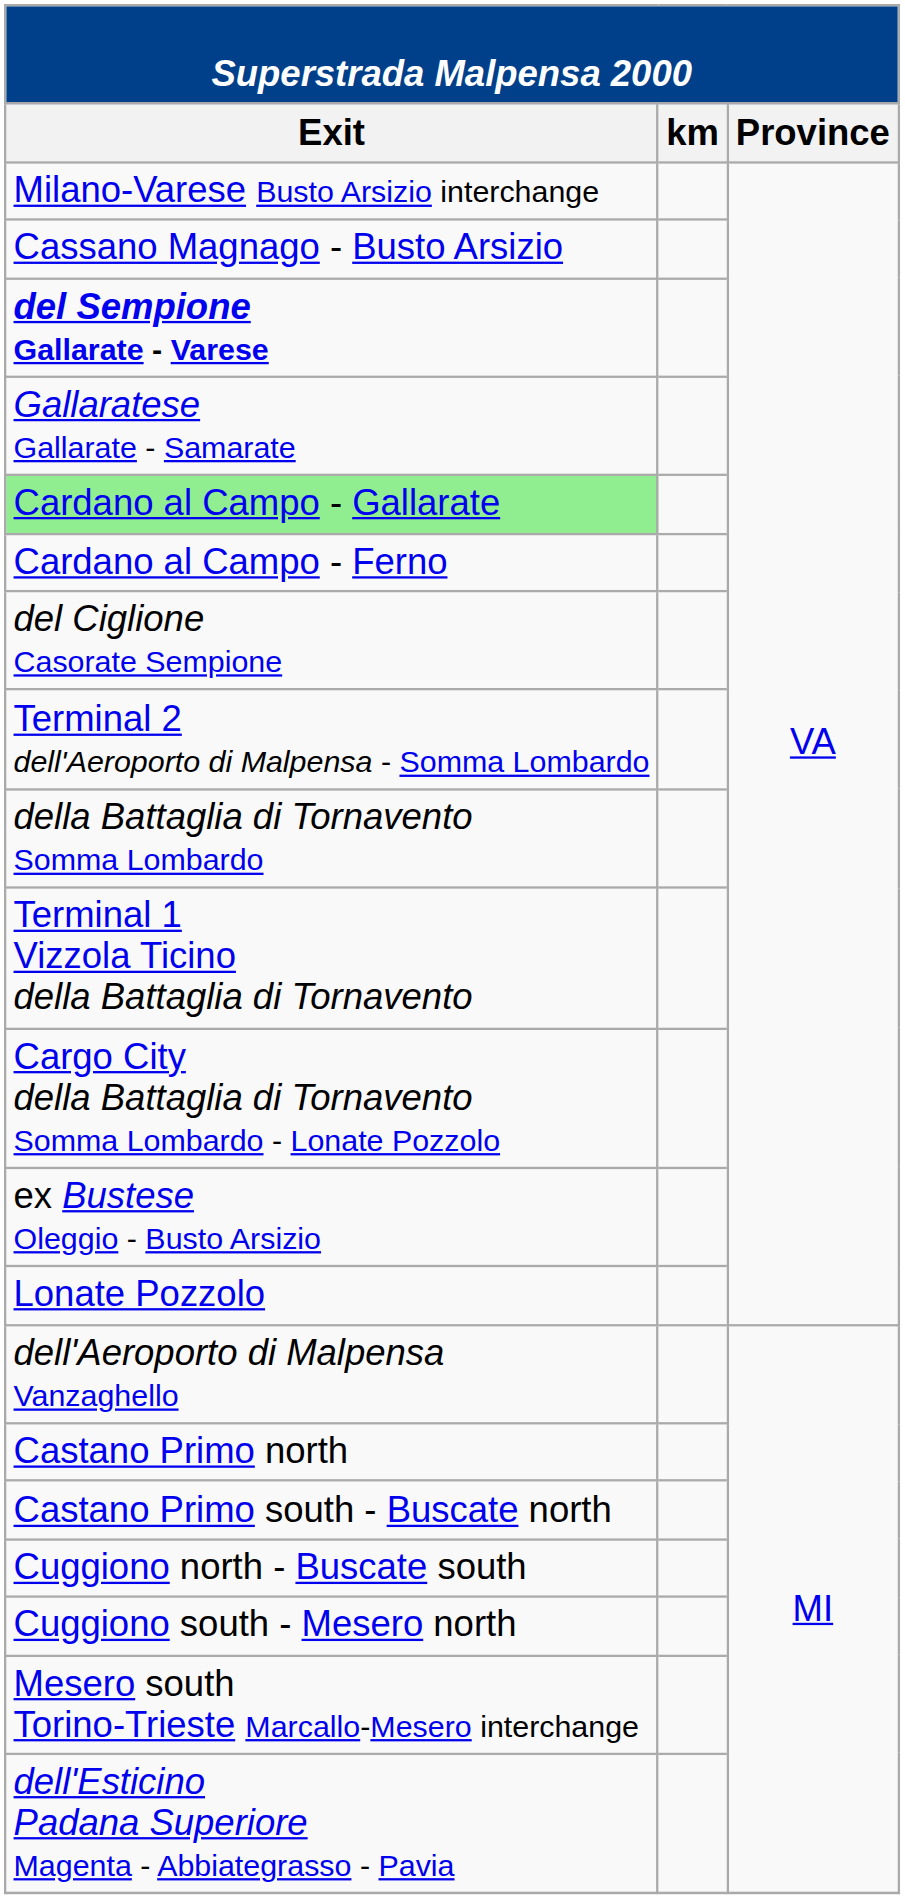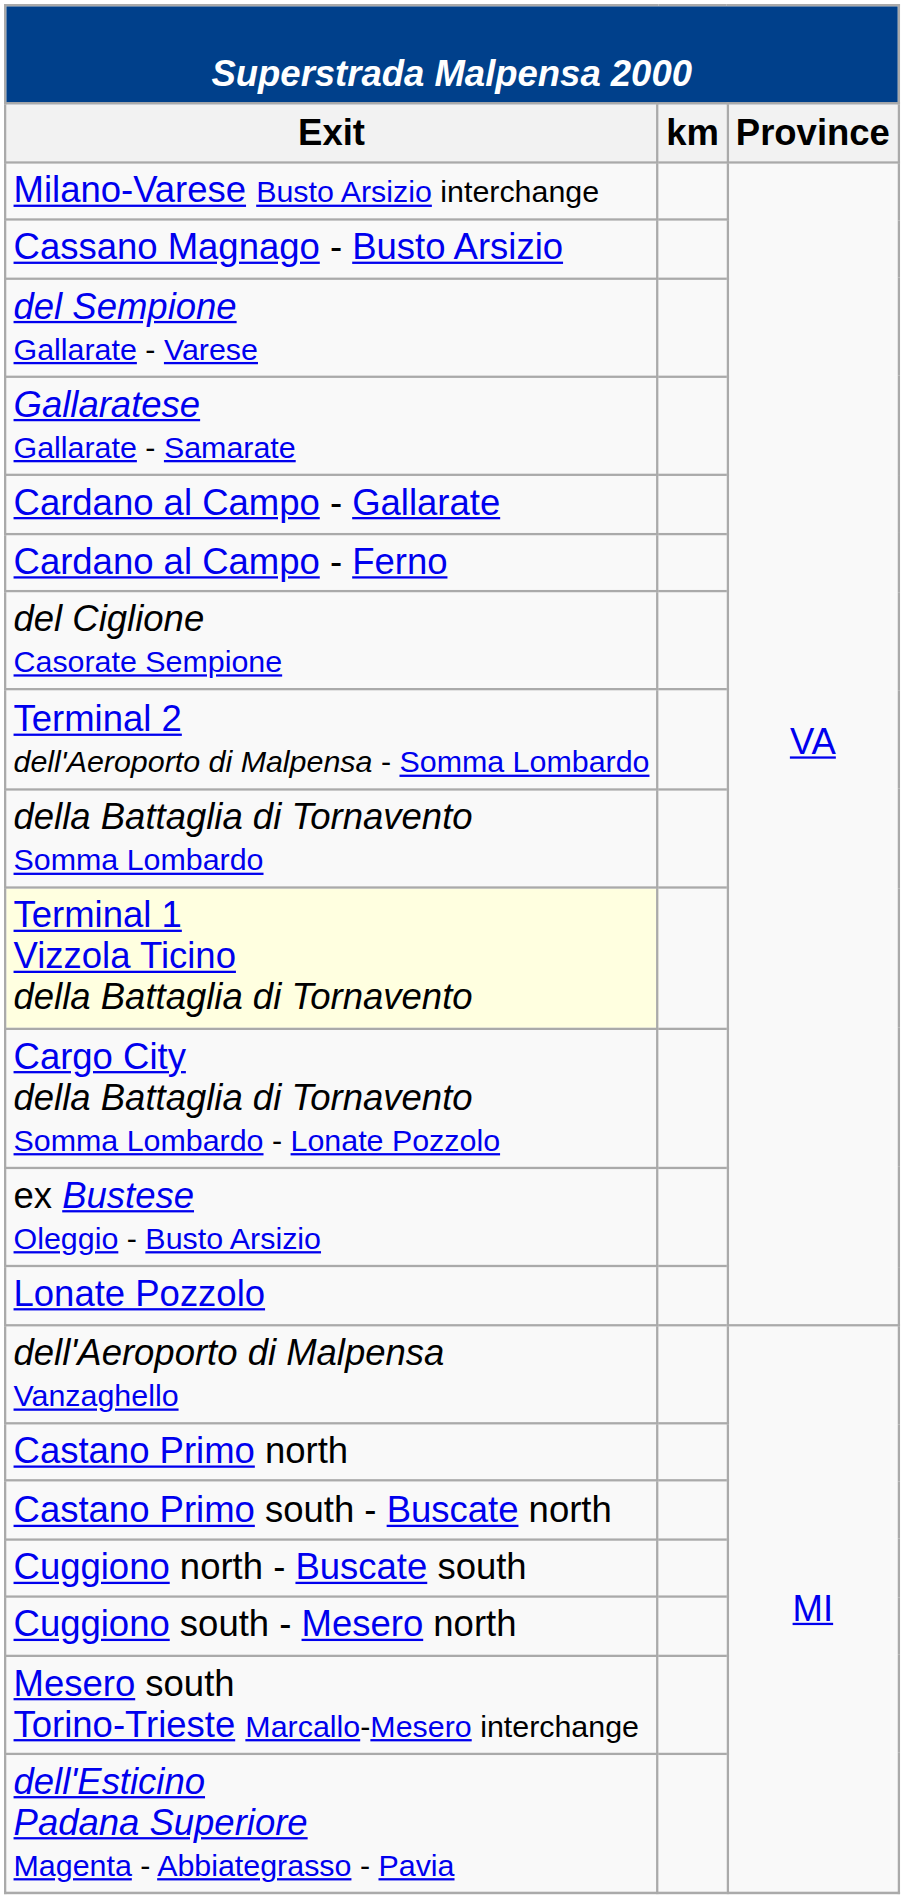del Sempione Gallarate - Varese | column 1: bold -> normal
Cardano al Campo - Gallarate | column 1: lightgreen background -> no background
Terminal 1 Vizzola Ticino della Battaglia di Tornavento | column 1: no background -> lightyellow background
